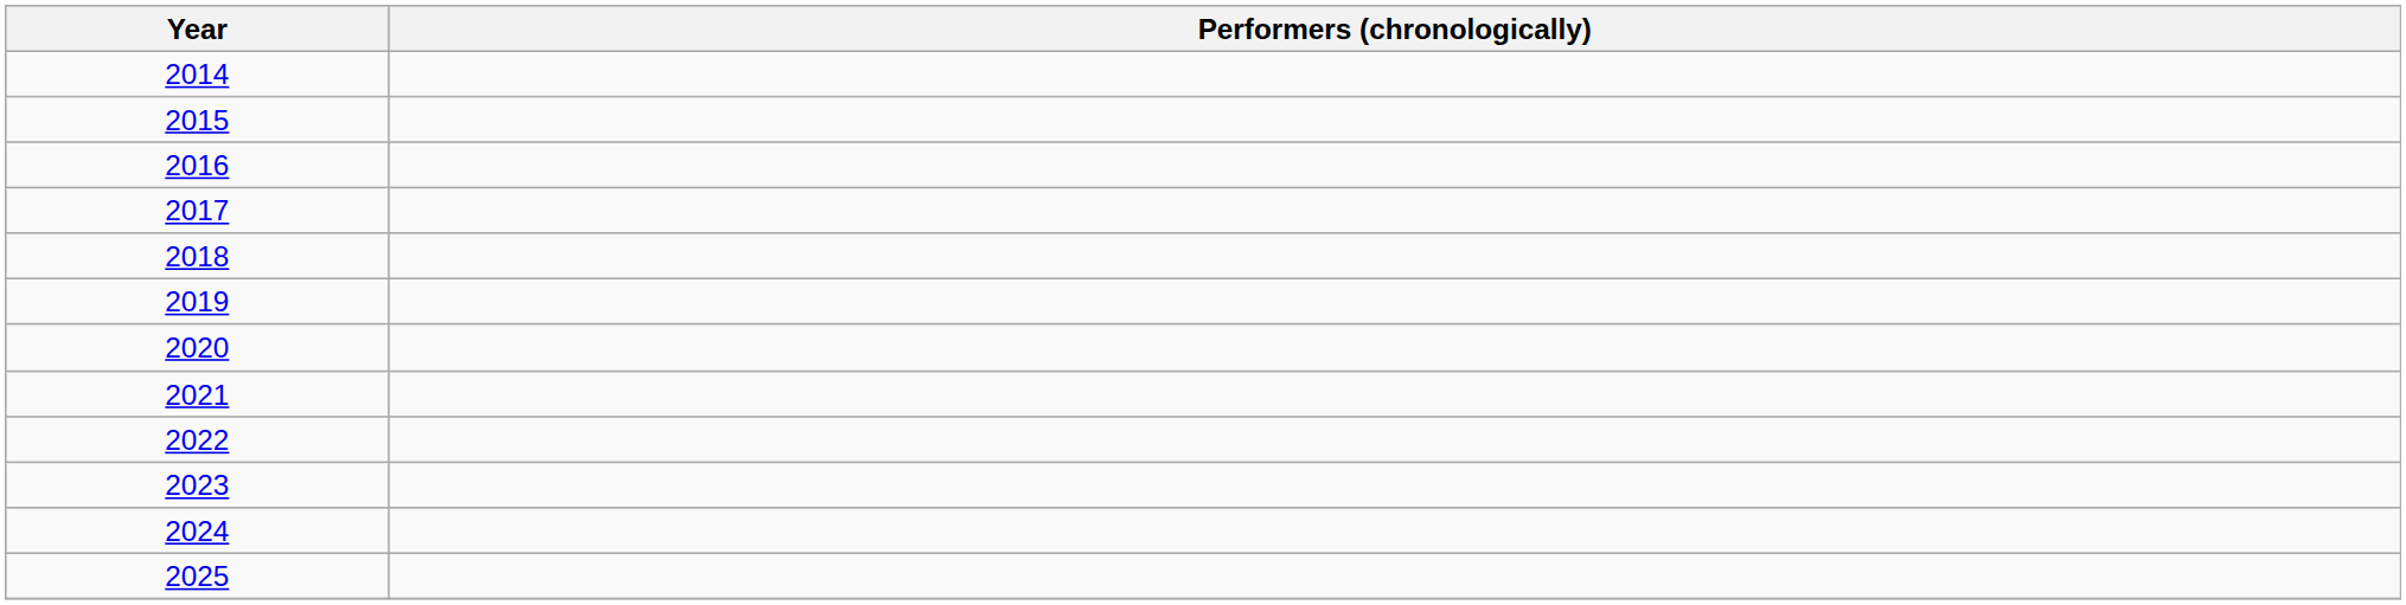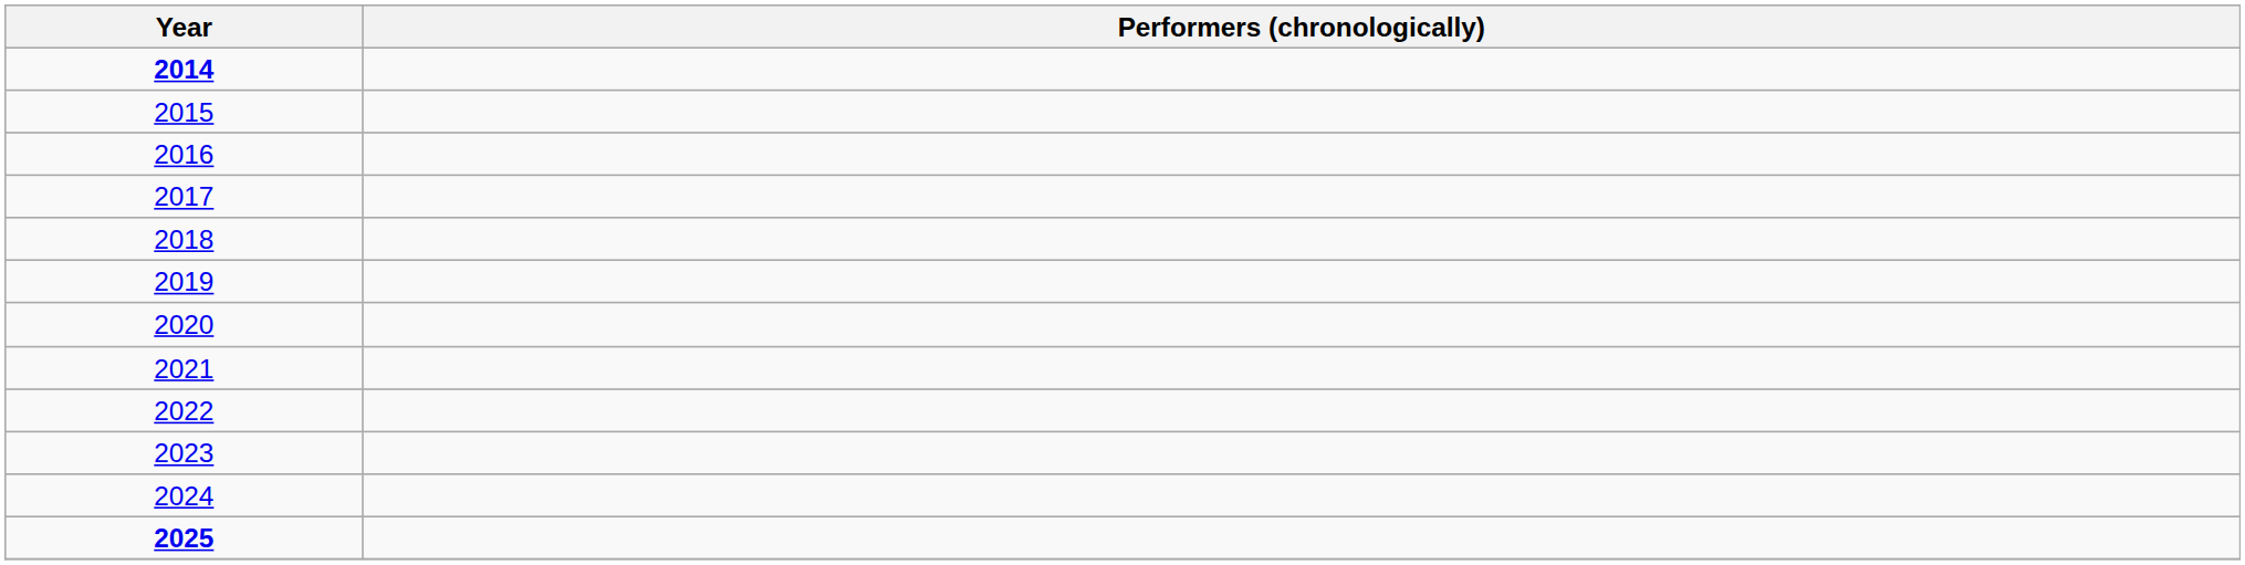2014 | Year: normal -> bold
2025 | Year: normal -> bold
